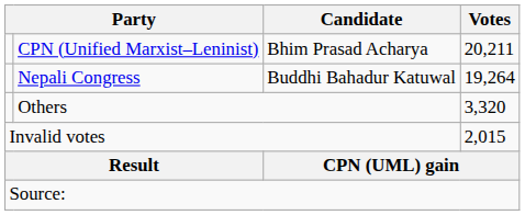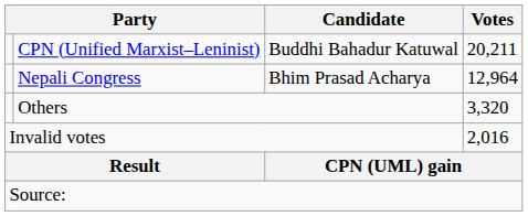CPN (Unified Marxist–Leninist) | Candidate: Bhim Prasad Acharya -> Buddhi Bahadur Katuwal
Nepali Congress | Candidate: Buddhi Bahadur Katuwal -> Bhim Prasad Acharya
Nepali Congress | Votes: 19,264 -> 12,964
Invalid votes | Votes: 2,015 -> 2,016
